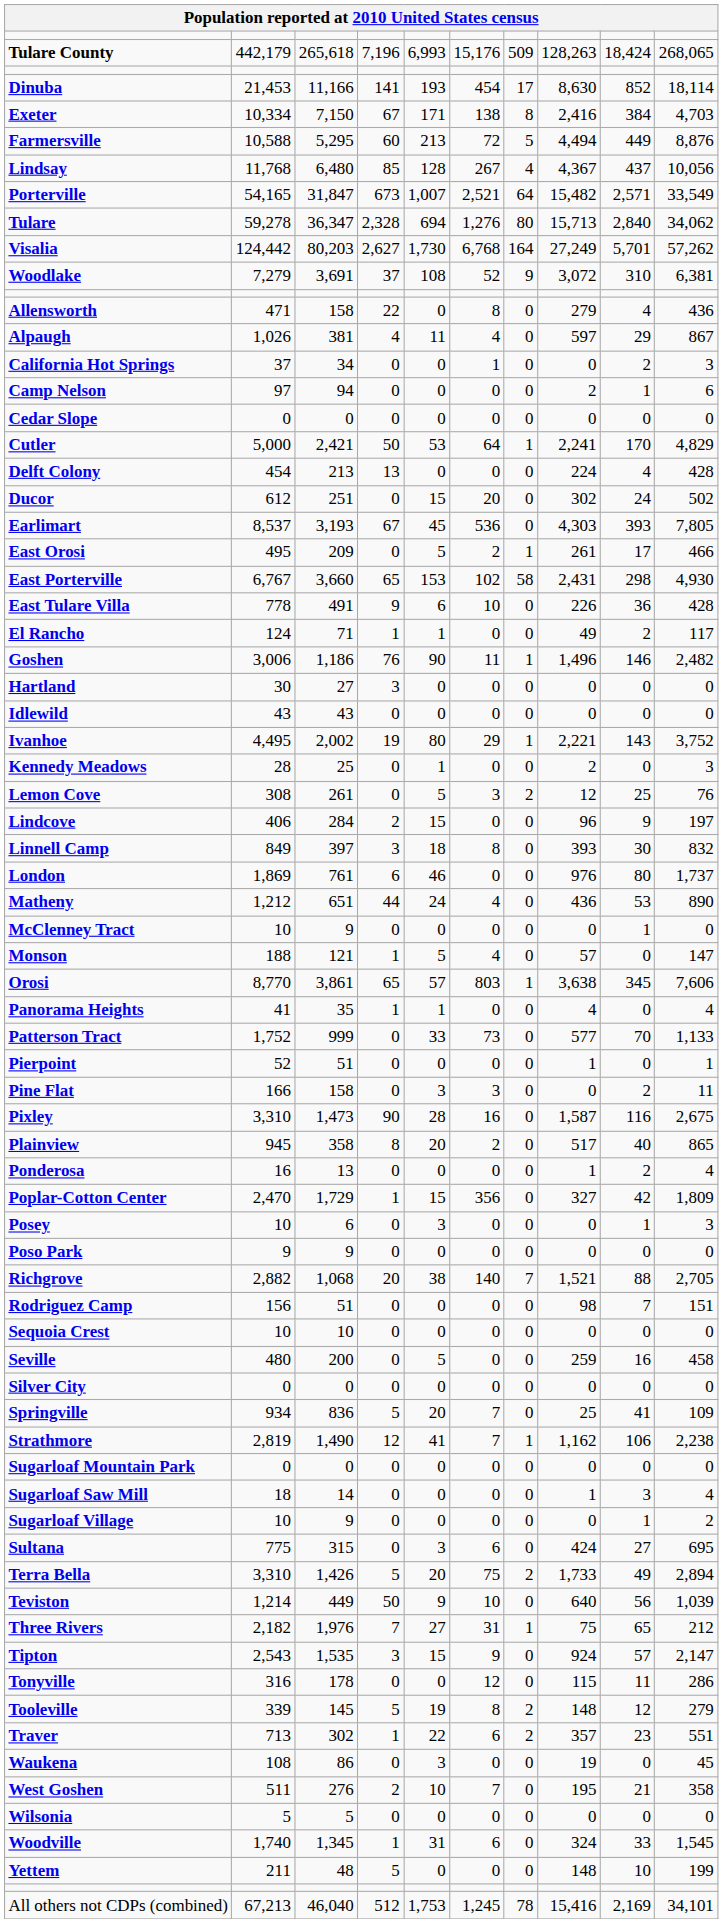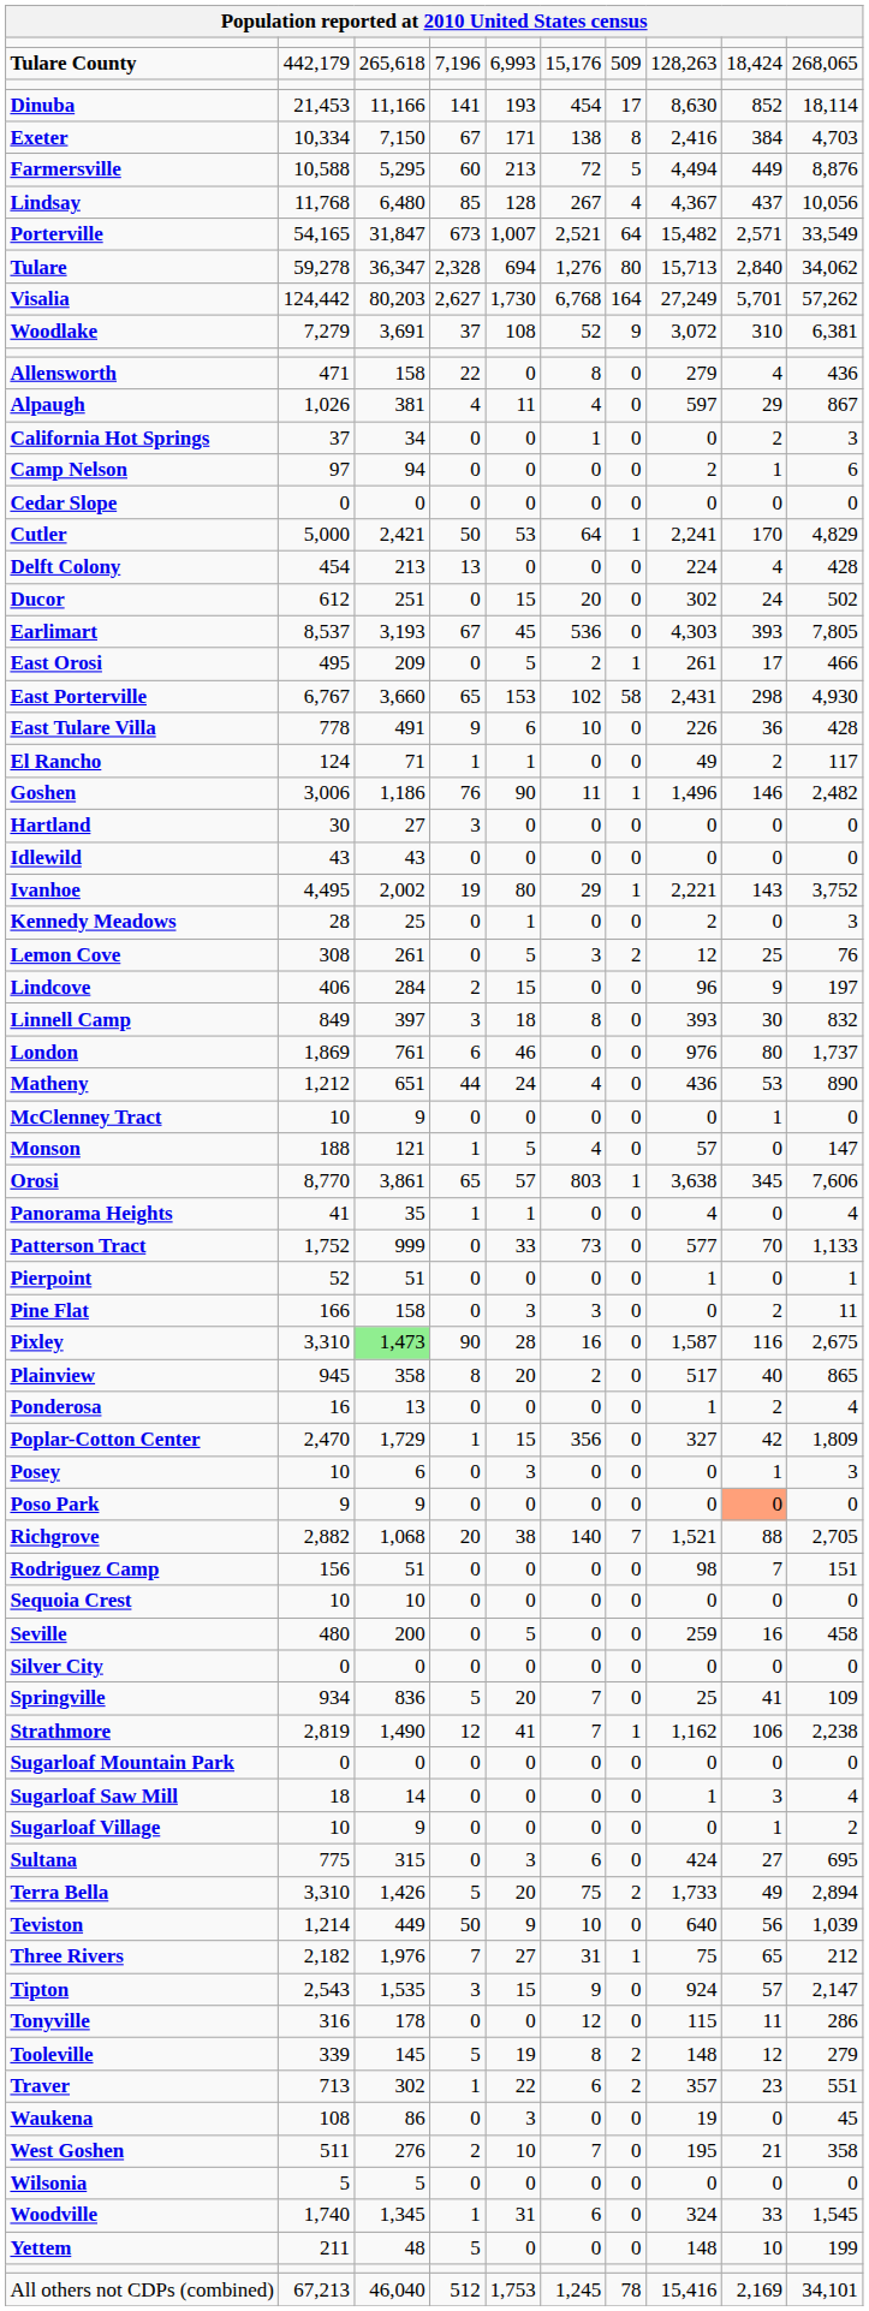Pixley | column 3: no background -> lightgreen background
Poso Park | column 9: no background -> lightsalmon background
